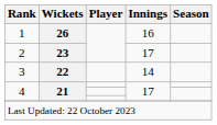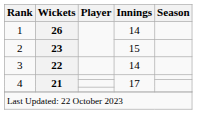1 | Innings: 16 -> 14
2 | Innings: 17 -> 15
